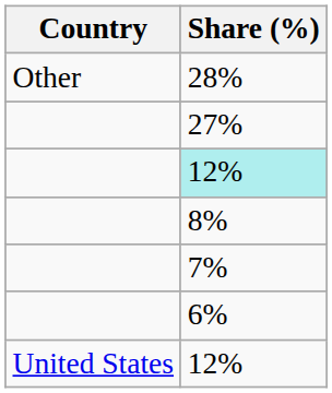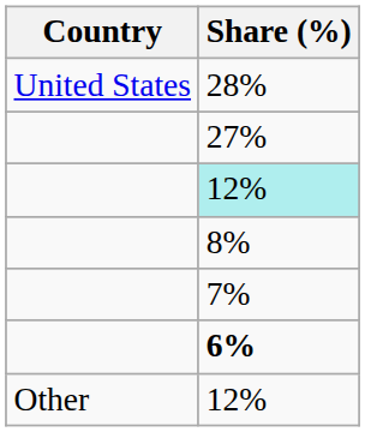row 2 | Country: Other -> United States
row 7 | Share (%): normal -> bold
row 8 | Country: United States -> Other
